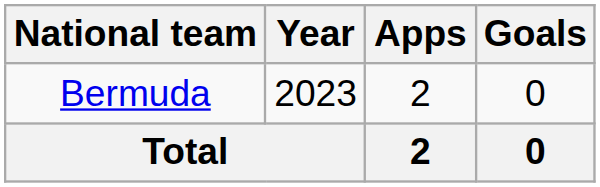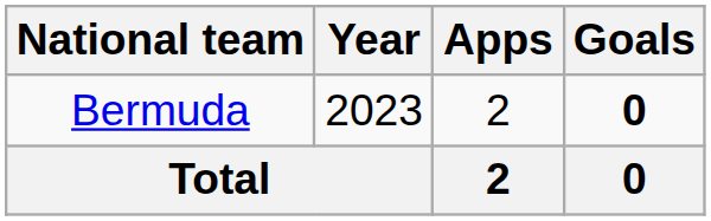Bermuda | Goals: normal -> bold
